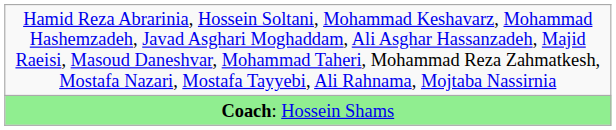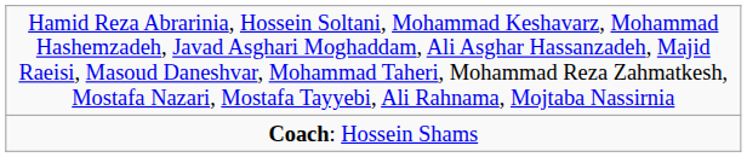row 2 | column 1: lightgreen background -> no background
